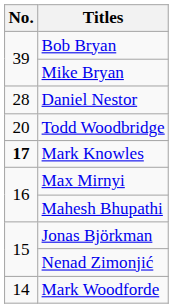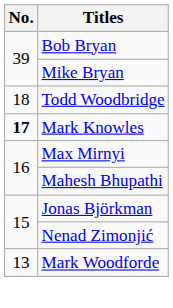- row: 28 | Daniel Nestor
Todd Woodbridge | No.: 20 -> 18
Mark Woodforde | No.: 14 -> 13
